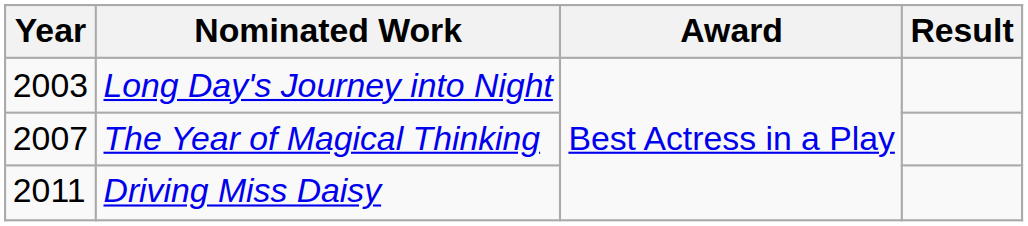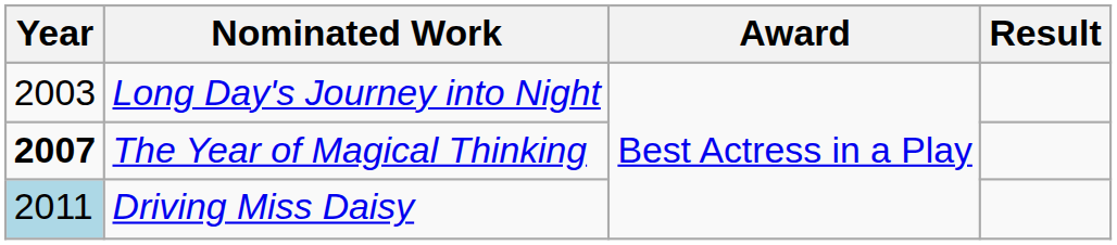The Year of Magical Thinking | Year: normal -> bold
Driving Miss Daisy | Year: no background -> lightblue background
